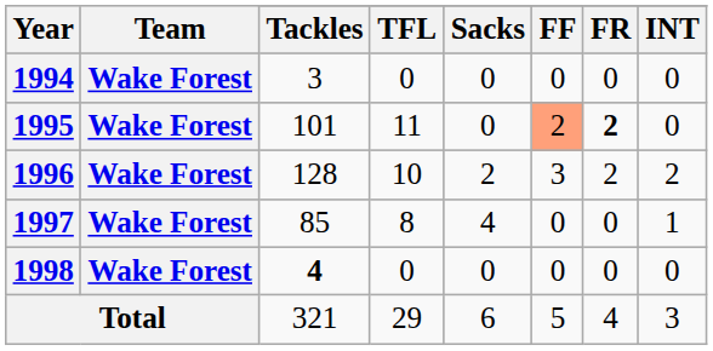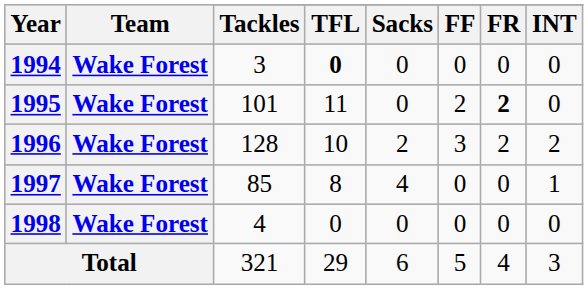1994 | TFL: normal -> bold
1995 | FF: lightsalmon background -> no background
1998 | Tackles: bold -> normal
